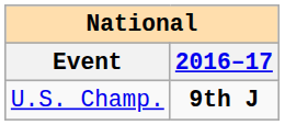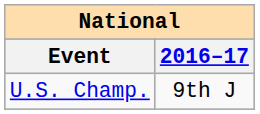U.S. Champ. | 2016–17: bold -> normal
